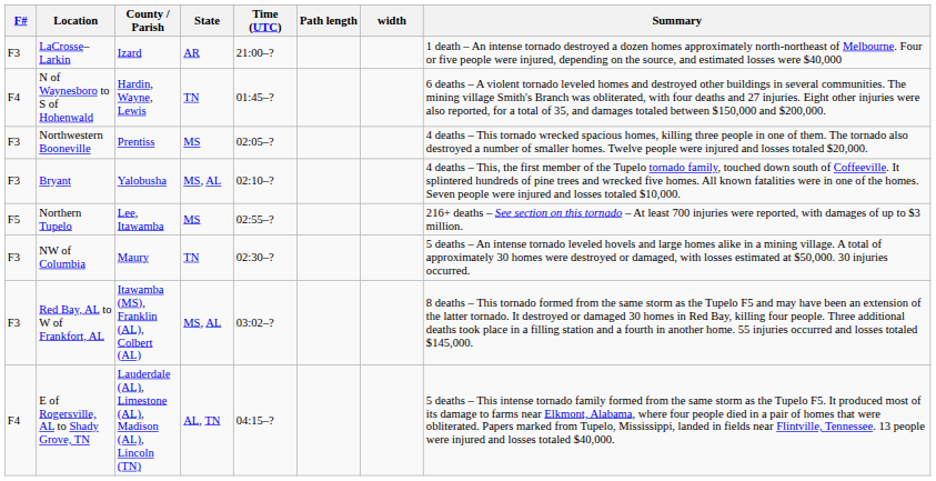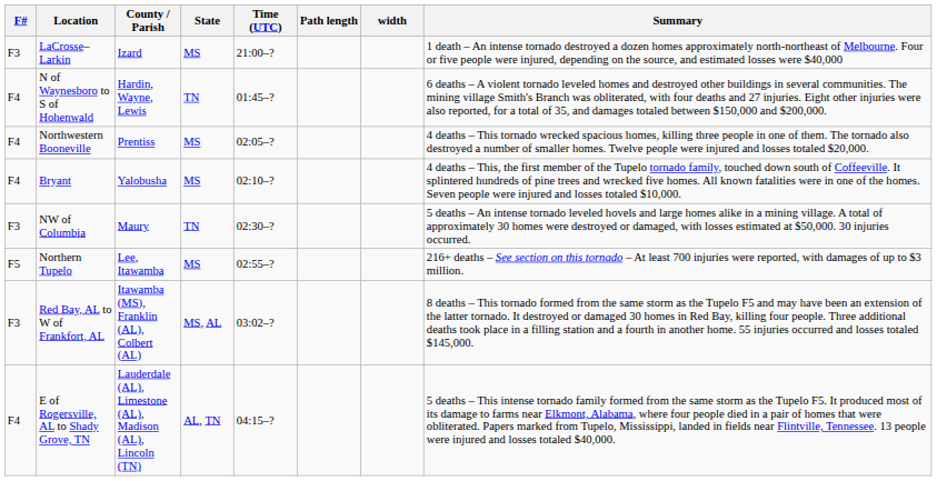LaCrosse–Larkin | State: AR -> MS
Northwestern Booneville | F#: F3 -> F4
Bryant | F#: F3 -> F4
Bryant | State: MS, AL -> MS
rows swapped: NW of Columbia <-> Northern Tupelo
